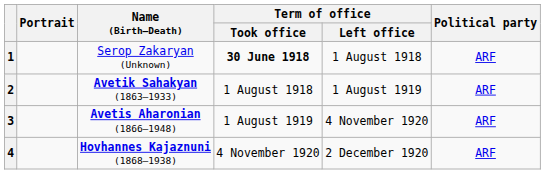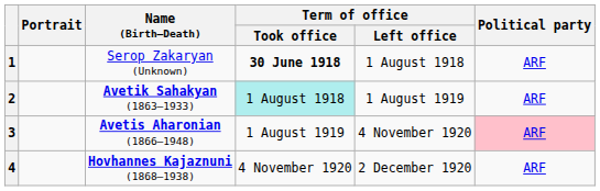2 | Term of office / Took office: no background -> paleturquoise background
3 | Political party: no background -> pink background
